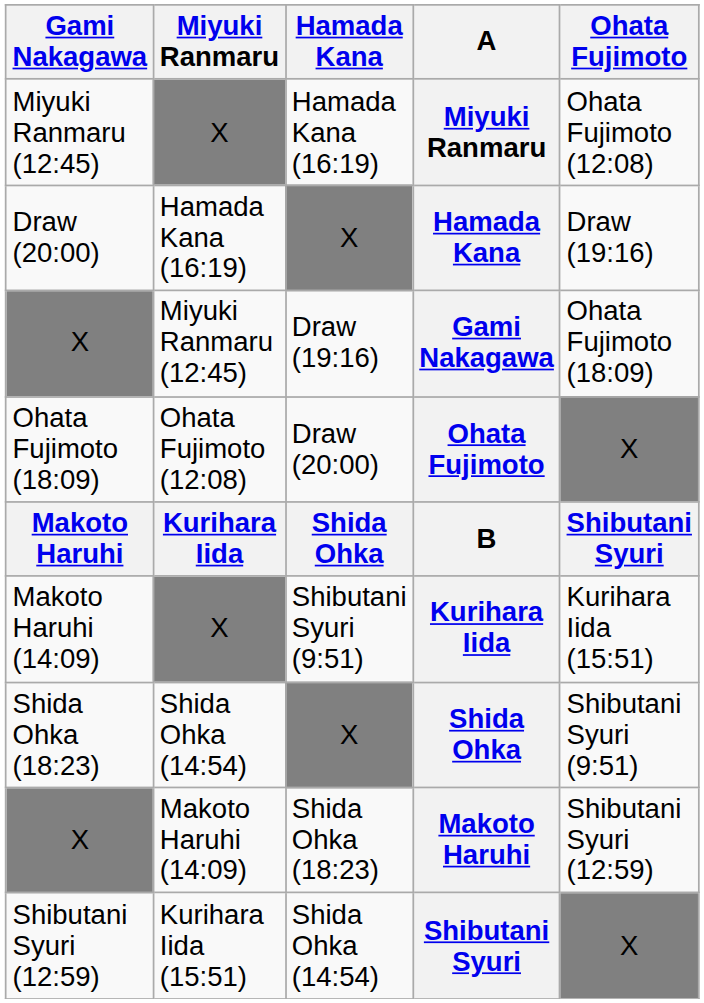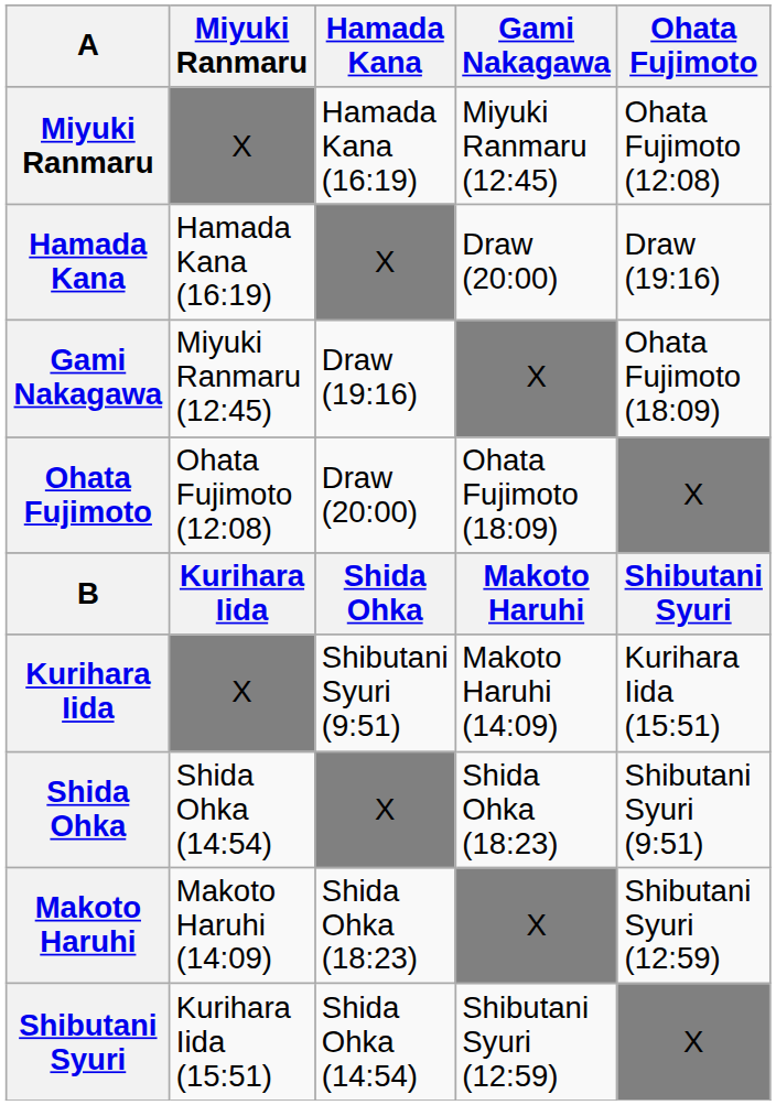columns swapped: A <-> Gami Nakagawa
